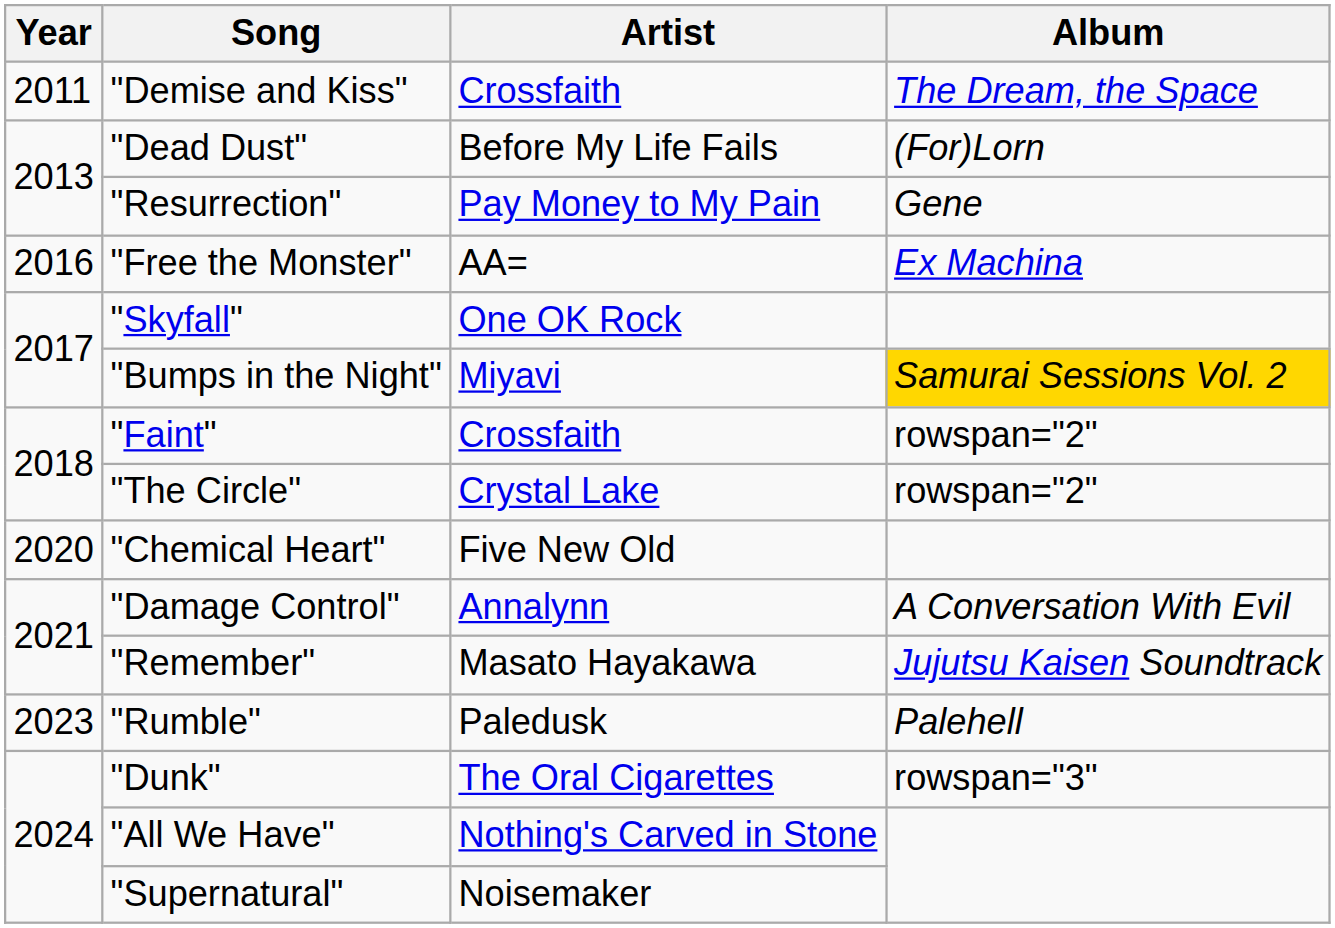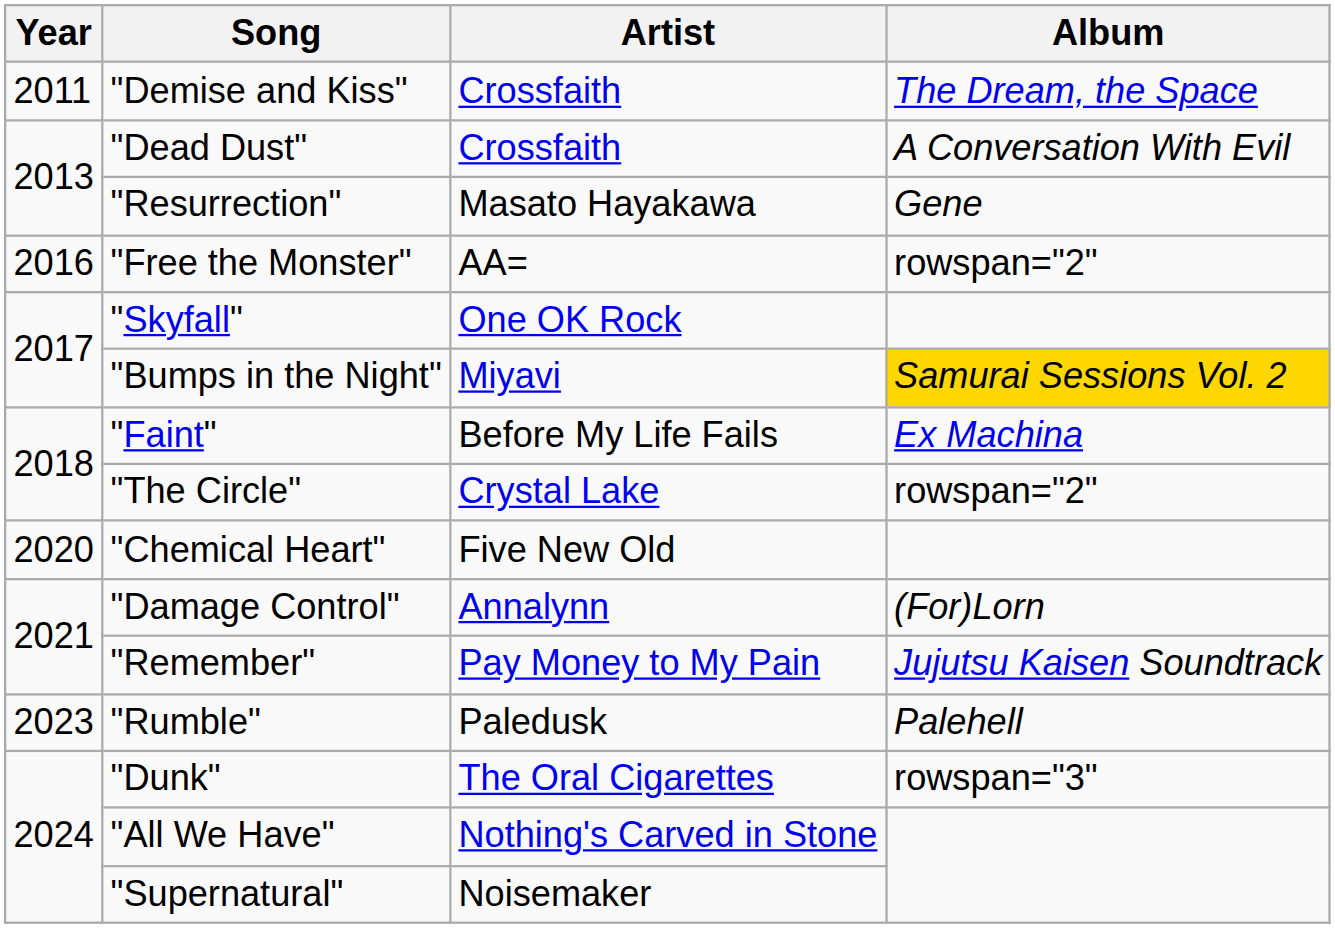"Dead Dust" | Artist: Before My Life Fails -> Crossfaith
"Dead Dust" | Album: (For)Lorn -> A Conversation With Evil
"Resurrection" | Artist: Pay Money to My Pain -> Masato Hayakawa
"Free the Monster" | Album: Ex Machina -> rowspan="2"
"Faint" | Artist: Crossfaith -> Before My Life Fails
"Faint" | Album: rowspan="2" -> Ex Machina
"Damage Control" | Album: A Conversation With Evil -> (For)Lorn
"Remember" | Artist: Masato Hayakawa -> Pay Money to My Pain
